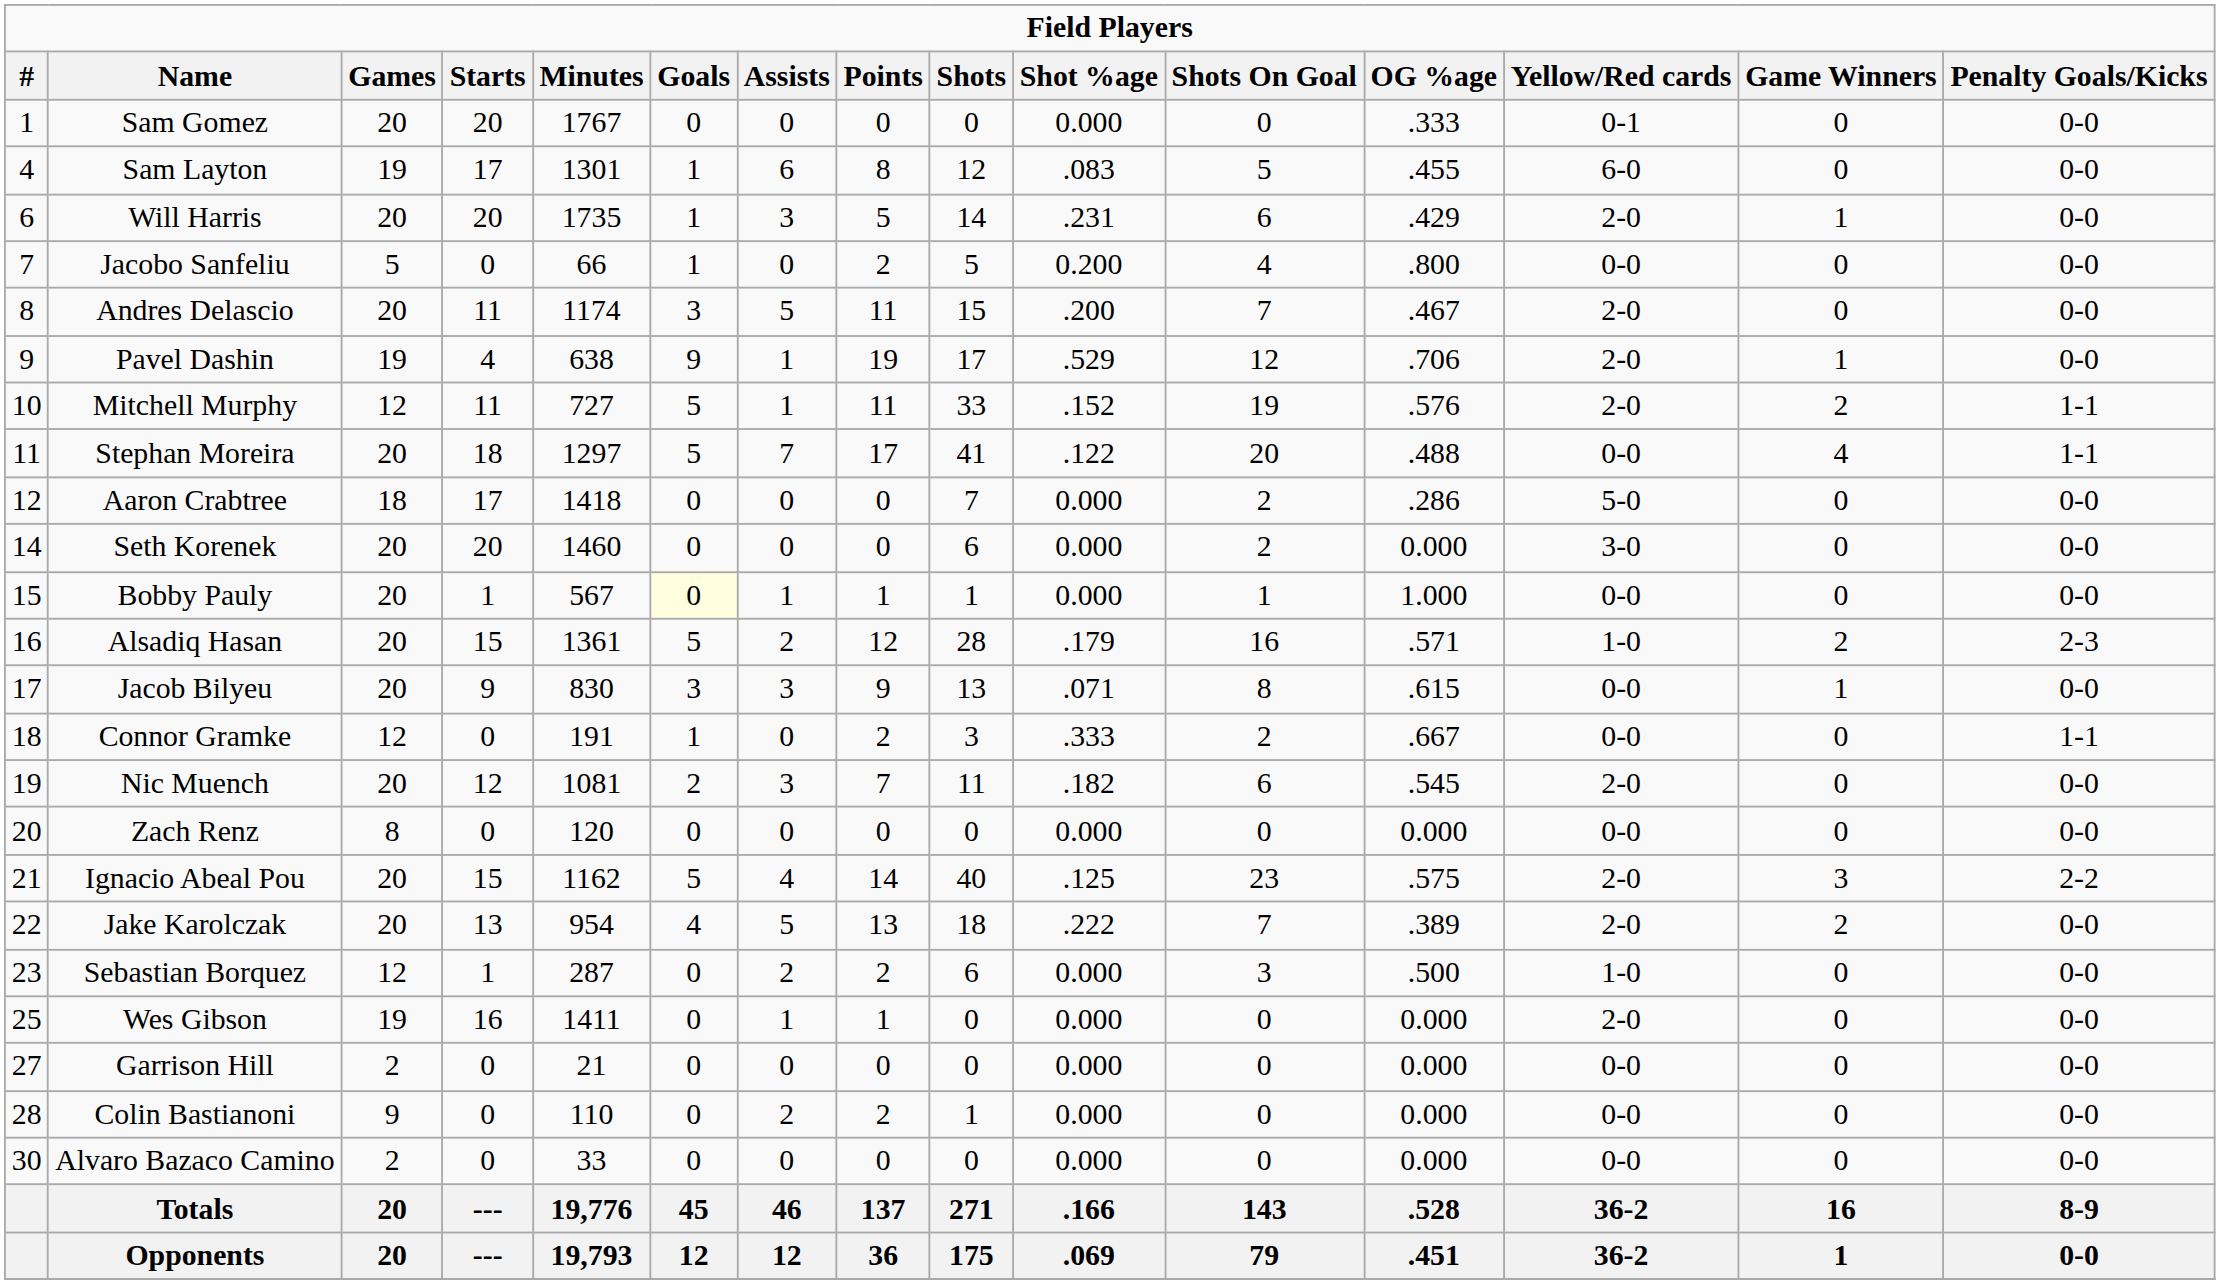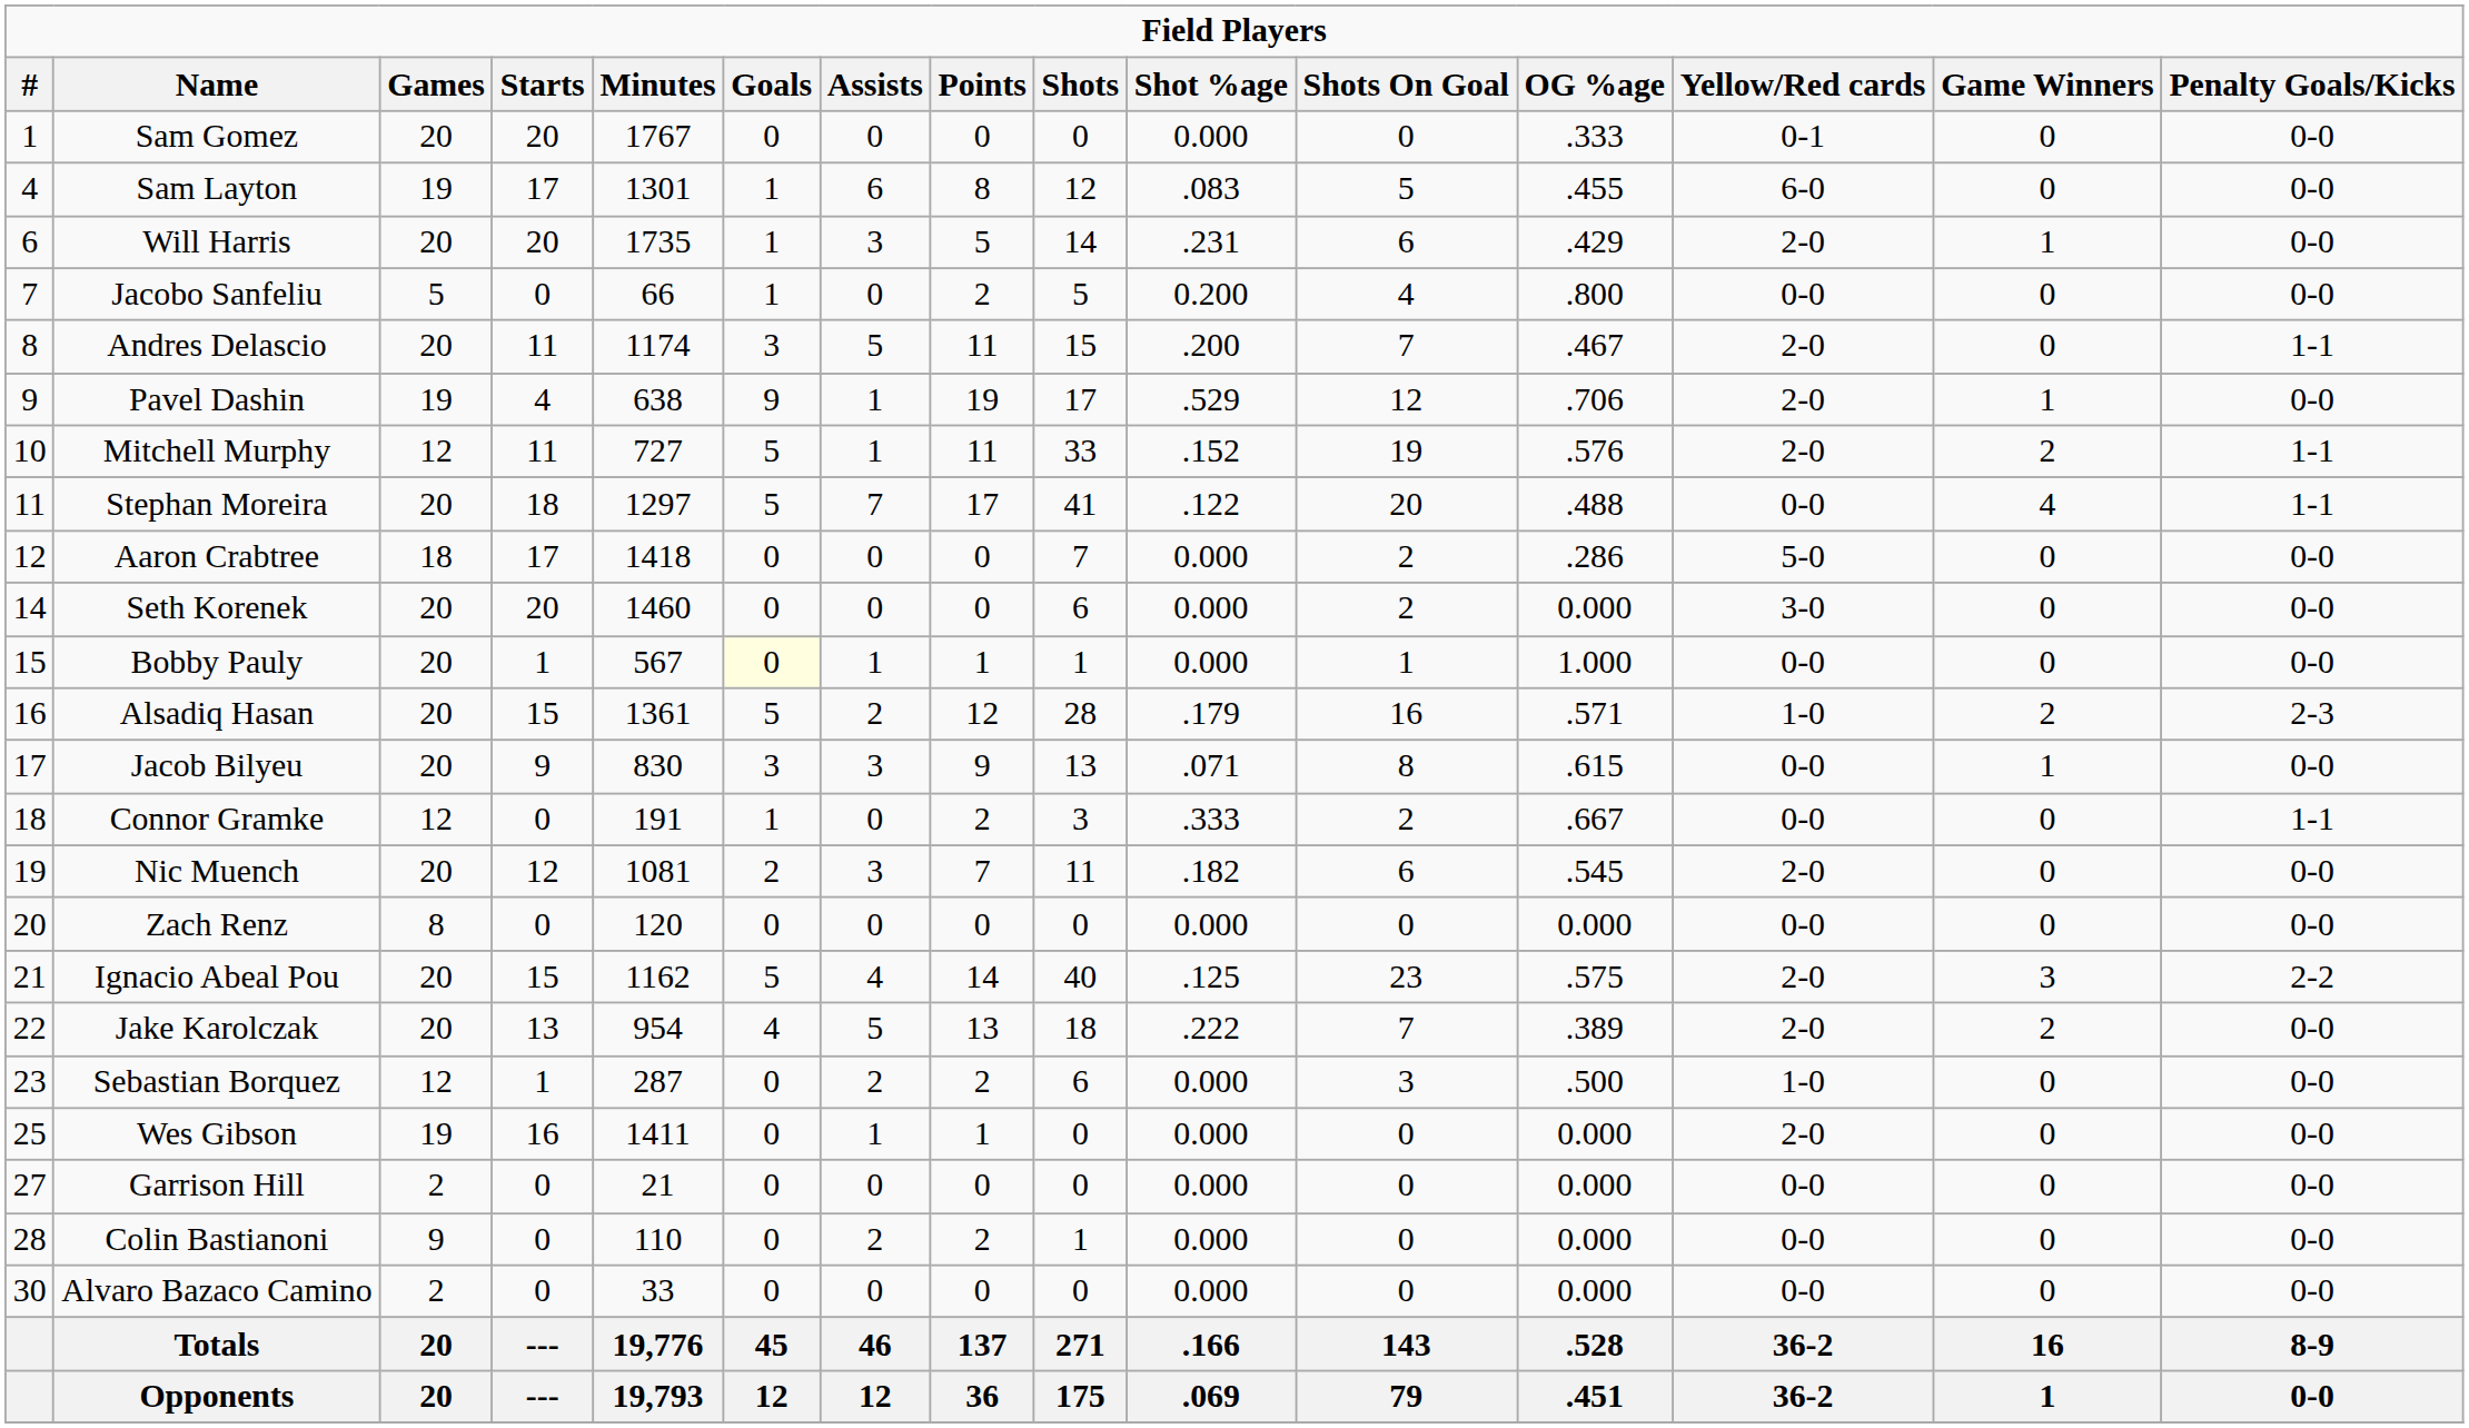Andres Delascio | Penalty Goals/Kicks: 0-0 -> 1-1
